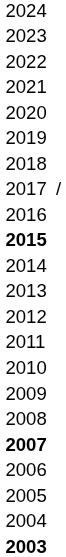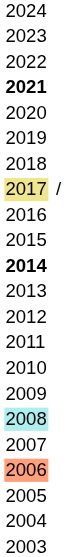2021 | column 1: normal -> bold
2017 | column 1: no background -> khaki background
2015 | column 1: bold -> normal
2014 | column 1: normal -> bold
2008 | column 1: no background -> paleturquoise background
2007 | column 1: bold -> normal
2006 | column 1: no background -> lightsalmon background
2003 | column 1: bold -> normal
